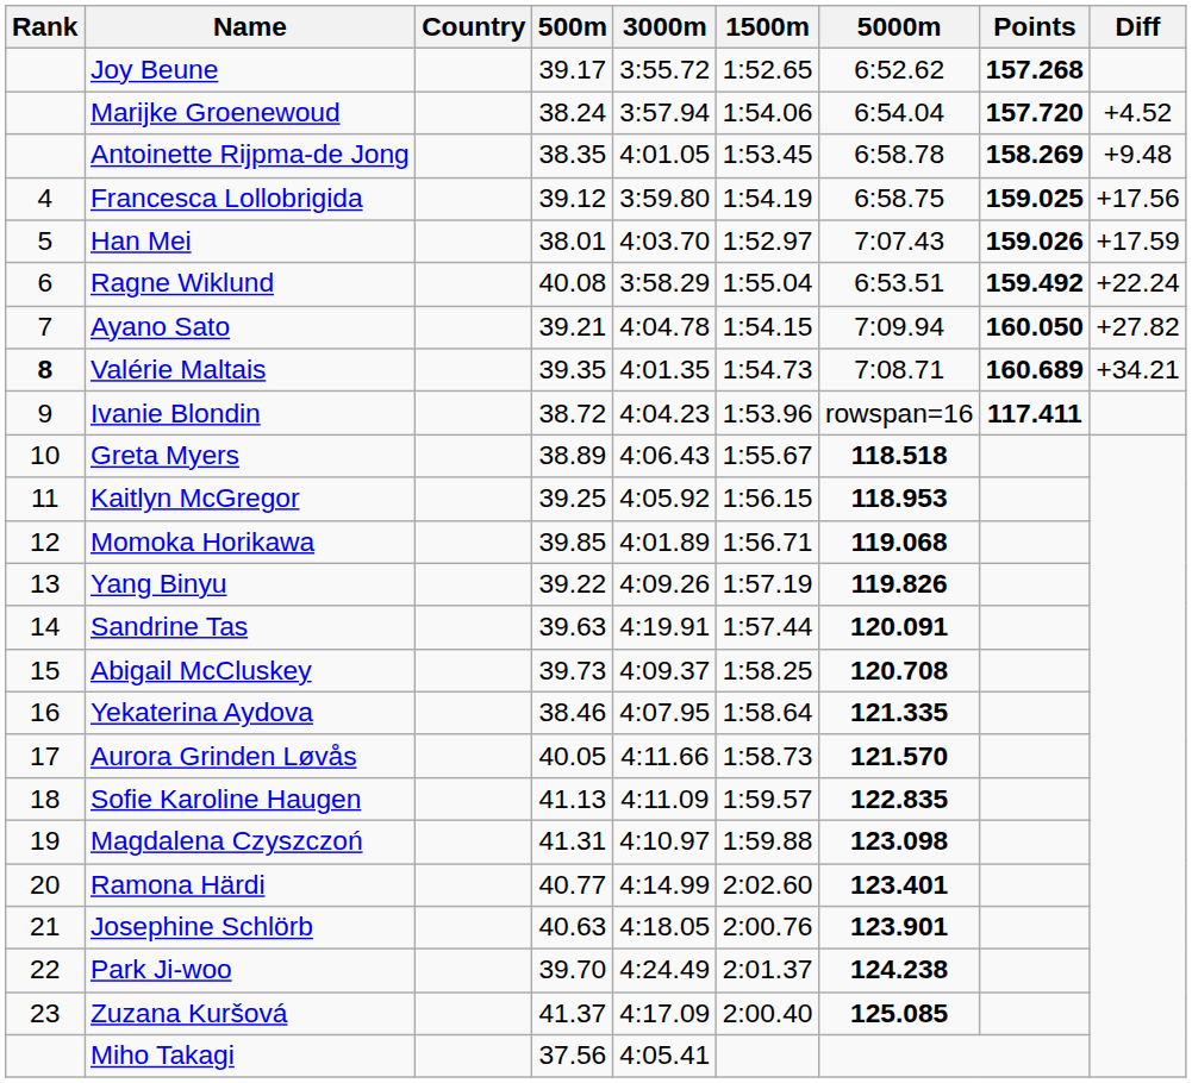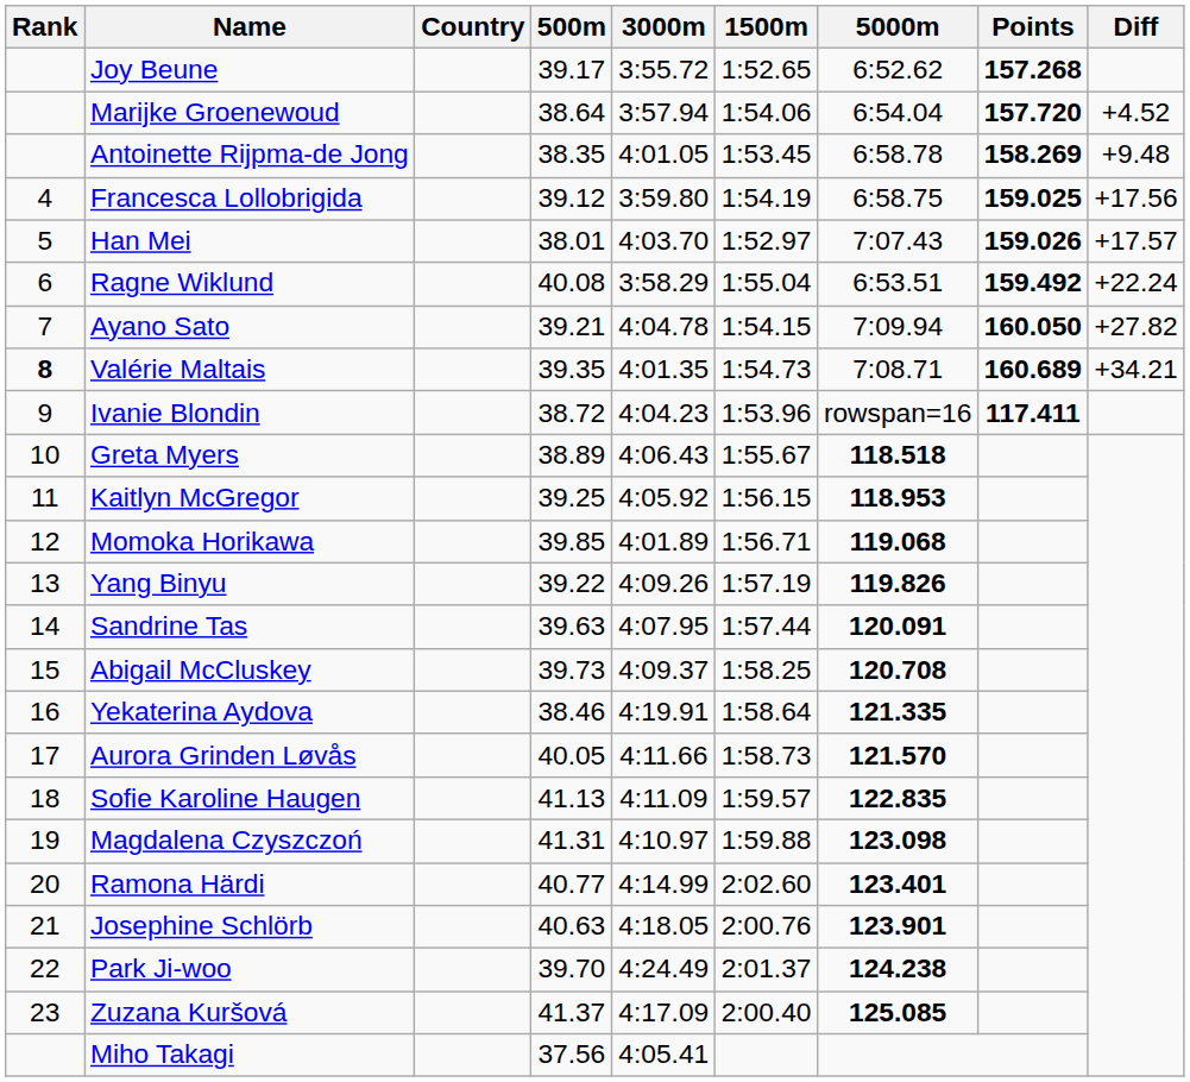Marijke Groenewoud | 500m: 38.24 -> 38.64
Han Mei | Diff: +17.59 -> +17.57
Sandrine Tas | 3000m: 4:19.91 -> 4:07.95
Yekaterina Aydova | 3000m: 4:07.95 -> 4:19.91
